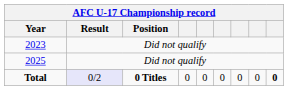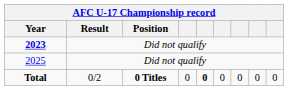2023 | Year: normal -> bold
Total | Result: lavender background -> no background
Total | column 5: normal -> bold
Total | column 9: bold -> normal
